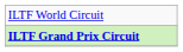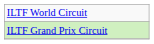row 2 | column 1: bold -> normal
